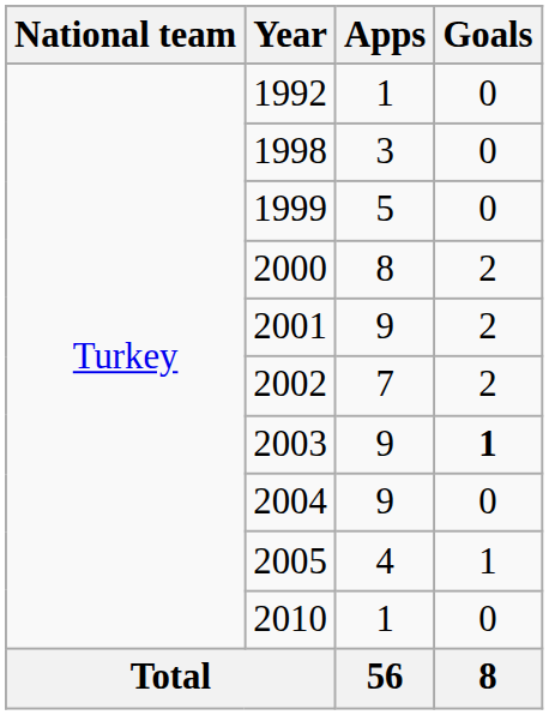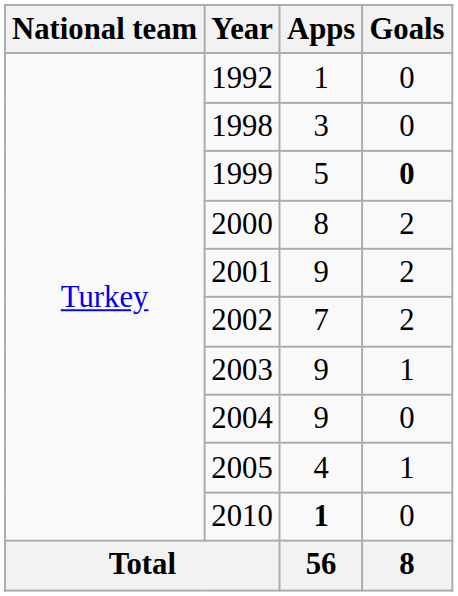1999 | Goals: normal -> bold
2003 | Goals: bold -> normal
2010 | Apps: normal -> bold
